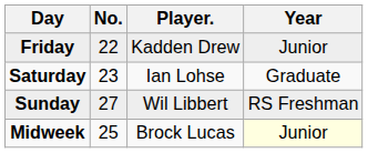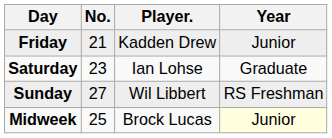Friday | No.: 22 -> 21
